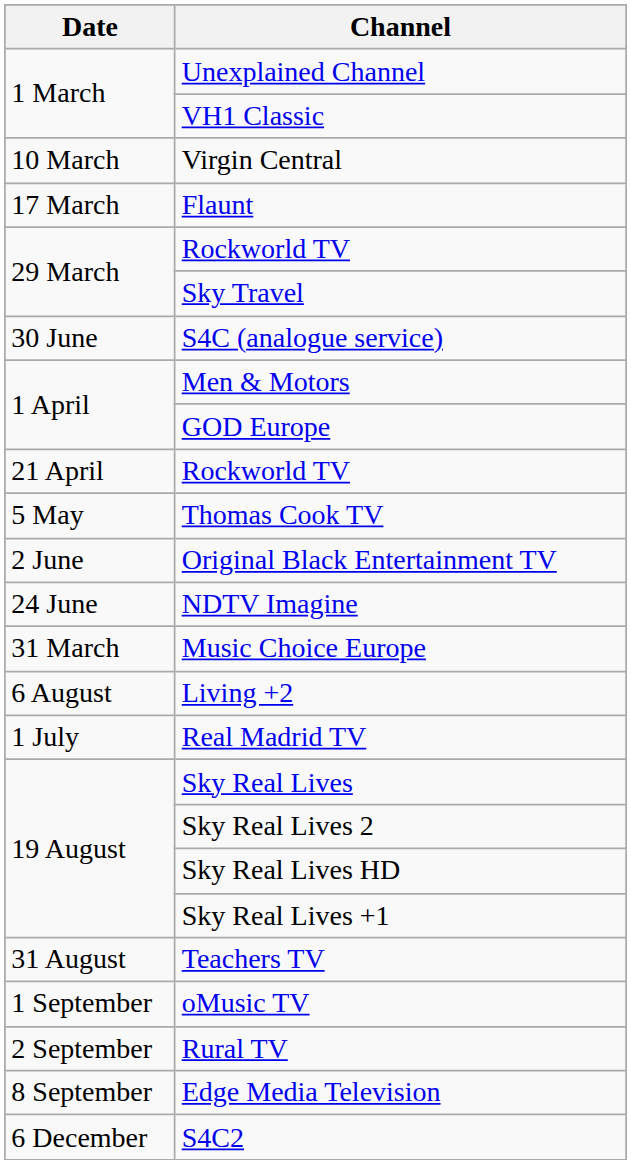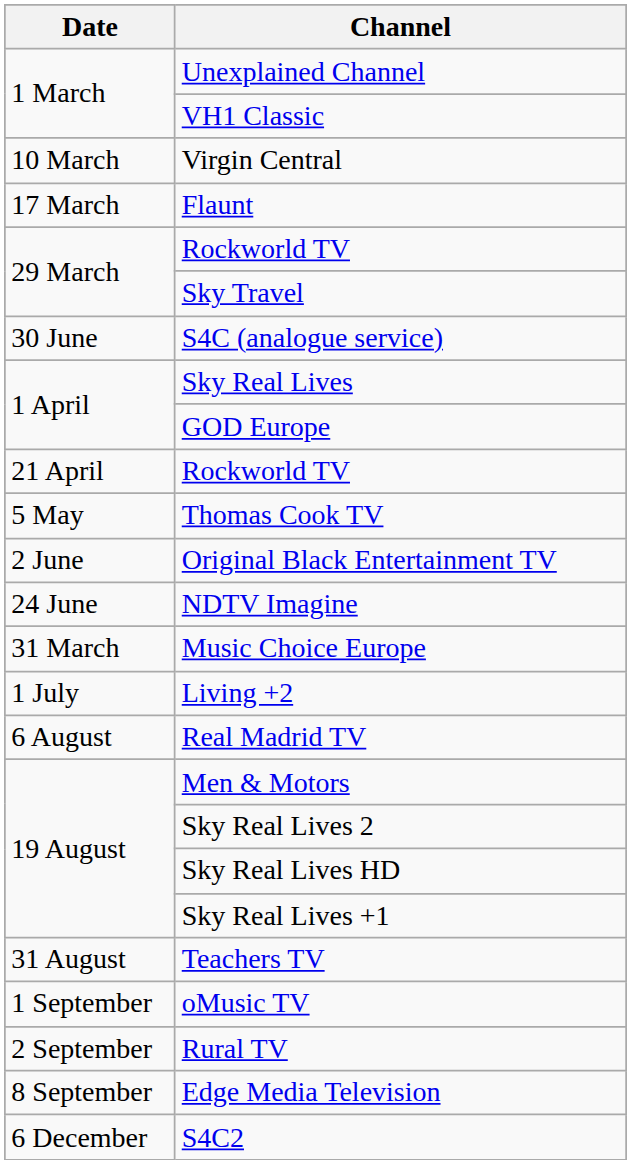row 9 | Channel: Men & Motors -> Sky Real Lives
row 16 | Date: 6 August -> 1 July
row 17 | Date: 1 July -> 6 August
row 18 | Channel: Sky Real Lives -> Men & Motors
